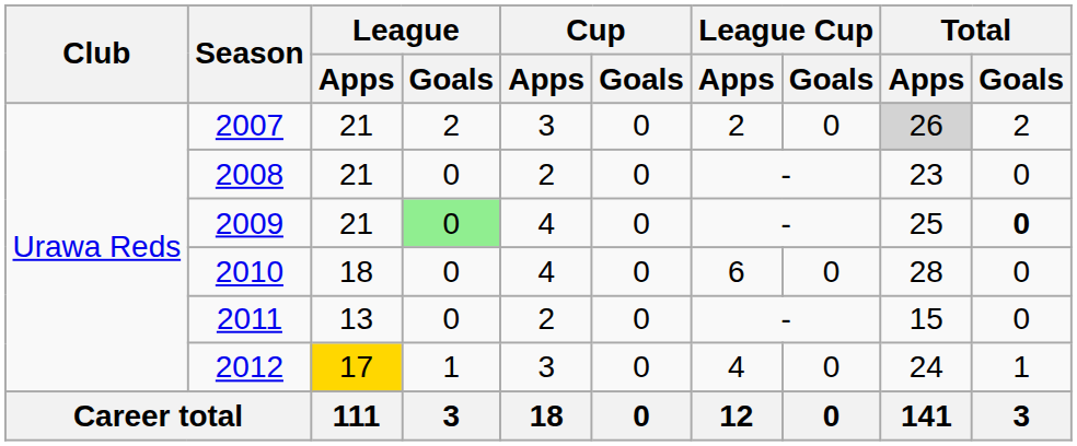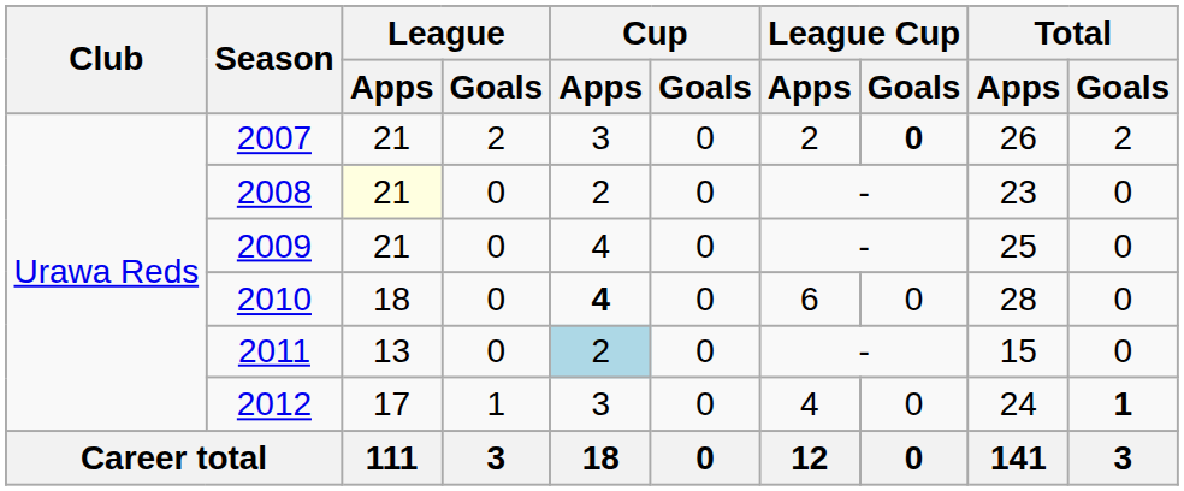2007 | League Cup / Goals: normal -> bold
2007 | Total / Apps: lightgrey background -> no background
2008 | League / Apps: no background -> lightyellow background
2009 | League / Goals: lightgreen background -> no background
2009 | Total / Goals: bold -> normal
2010 | Cup / Apps: normal -> bold
2011 | Cup / Apps: no background -> lightblue background
2012 | League / Apps: gold background -> no background
2012 | Total / Goals: normal -> bold
